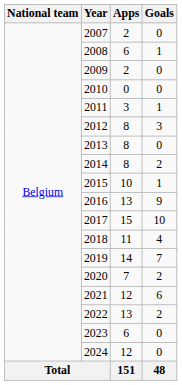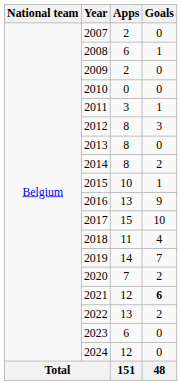2021 | Goals: normal -> bold
